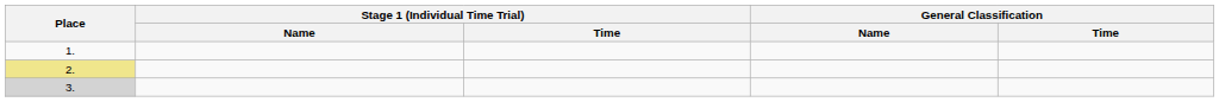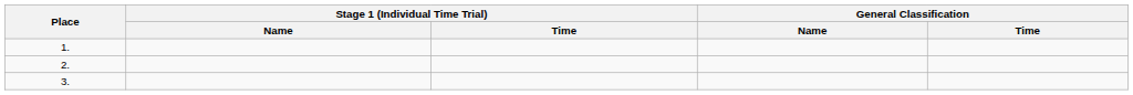2. | Place: khaki background -> no background
3. | Place: lightgrey background -> no background
